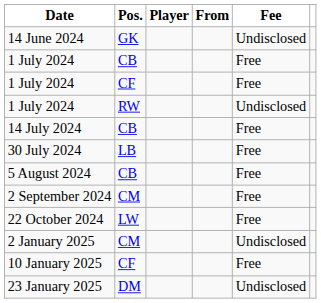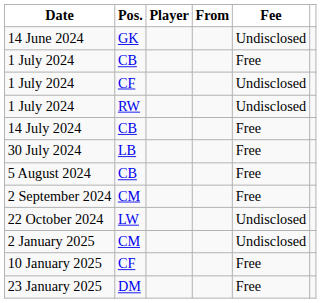1 July 2024 / CF | Fee: Free -> Undisclosed
22 October 2024 | Fee: Free -> Undisclosed
23 January 2025 | Fee: Undisclosed -> Free
